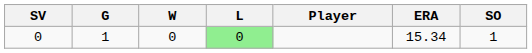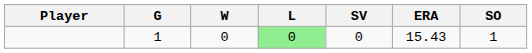columns swapped: Player <-> SV
row 2 | ERA: 15.34 -> 15.43
